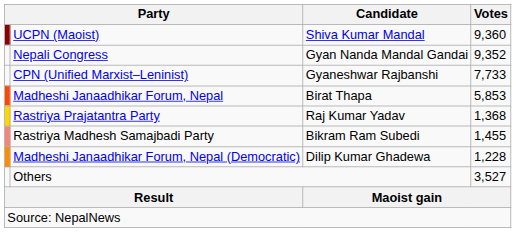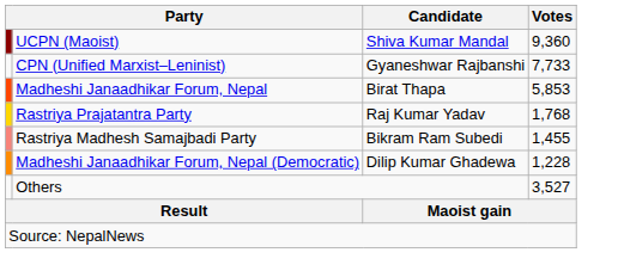- row: Nepali Congress | Gyan Nanda Mandal Gandai | 9,352
Rastriya Prajatantra Party | Votes: 1,368 -> 1,768
